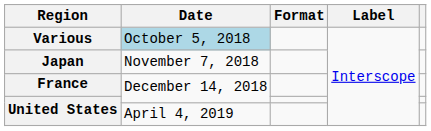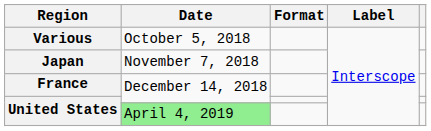Various | Date: lightblue background -> no background
United States / April 4, 2019 | Date: no background -> lightgreen background
